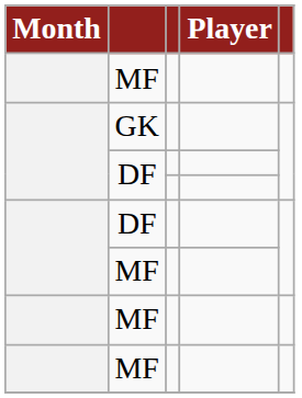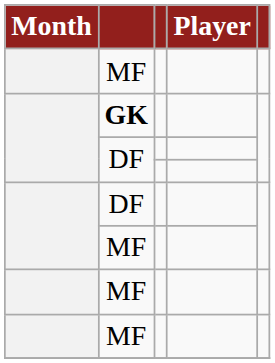GK | column 2: normal -> bold
